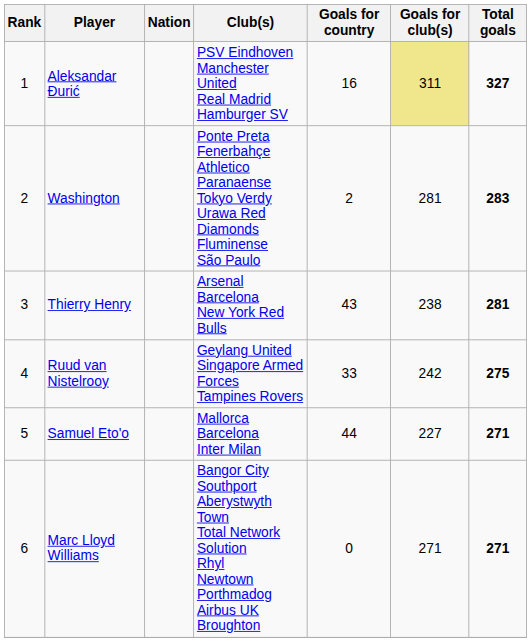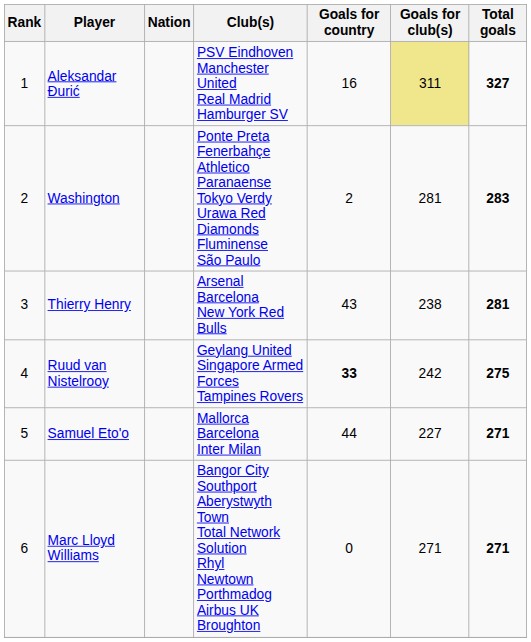Ruud van Nistelrooy | Goals for country: normal -> bold
